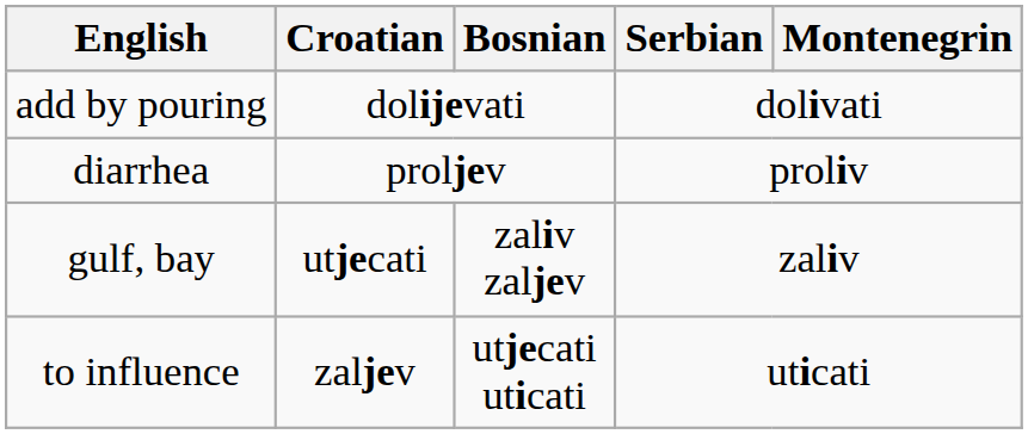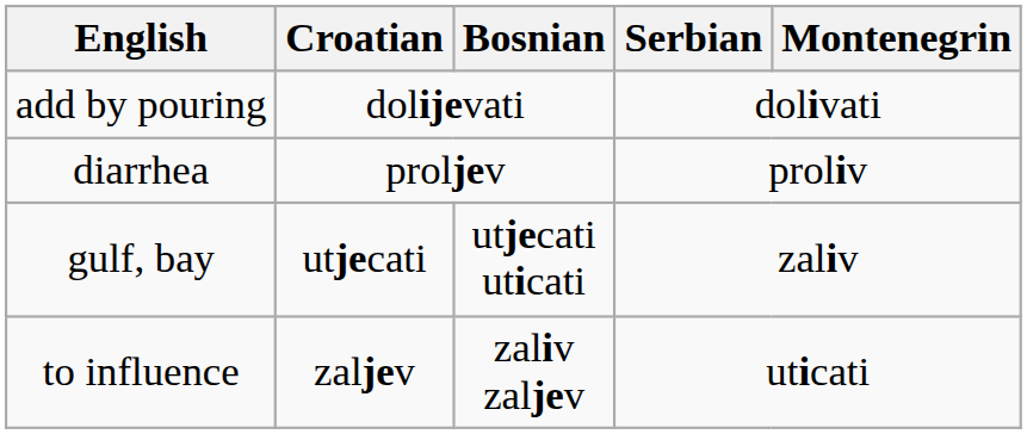gulf, bay | Bosnian: zaliv zaljev -> utjecati uticati
to influence | Bosnian: utjecati uticati -> zaliv zaljev
